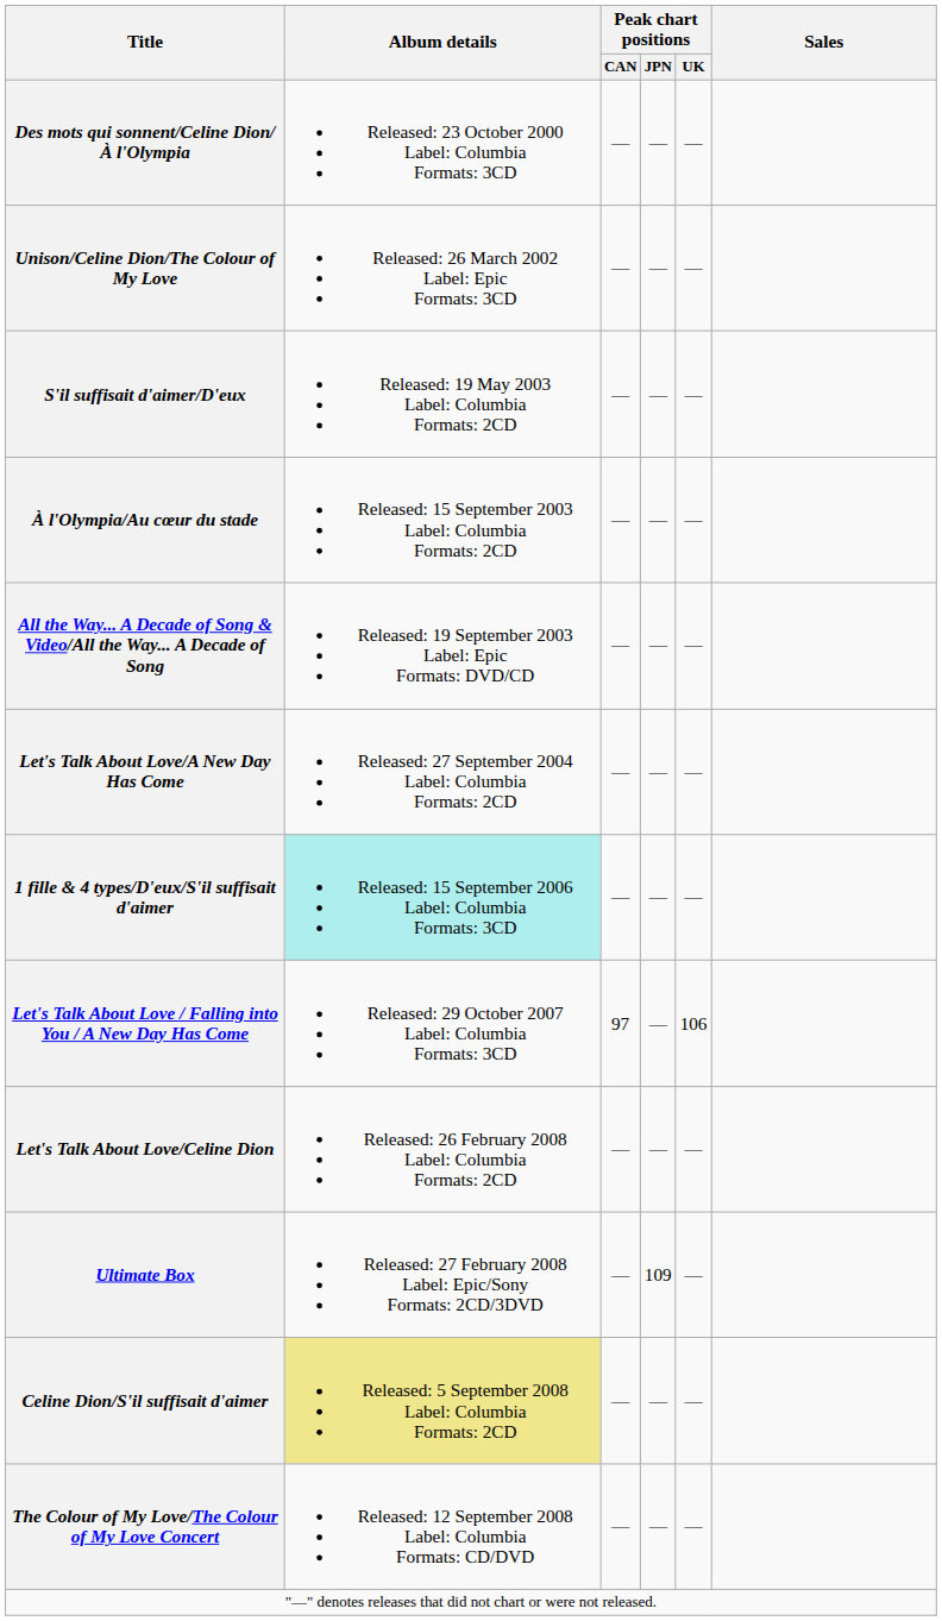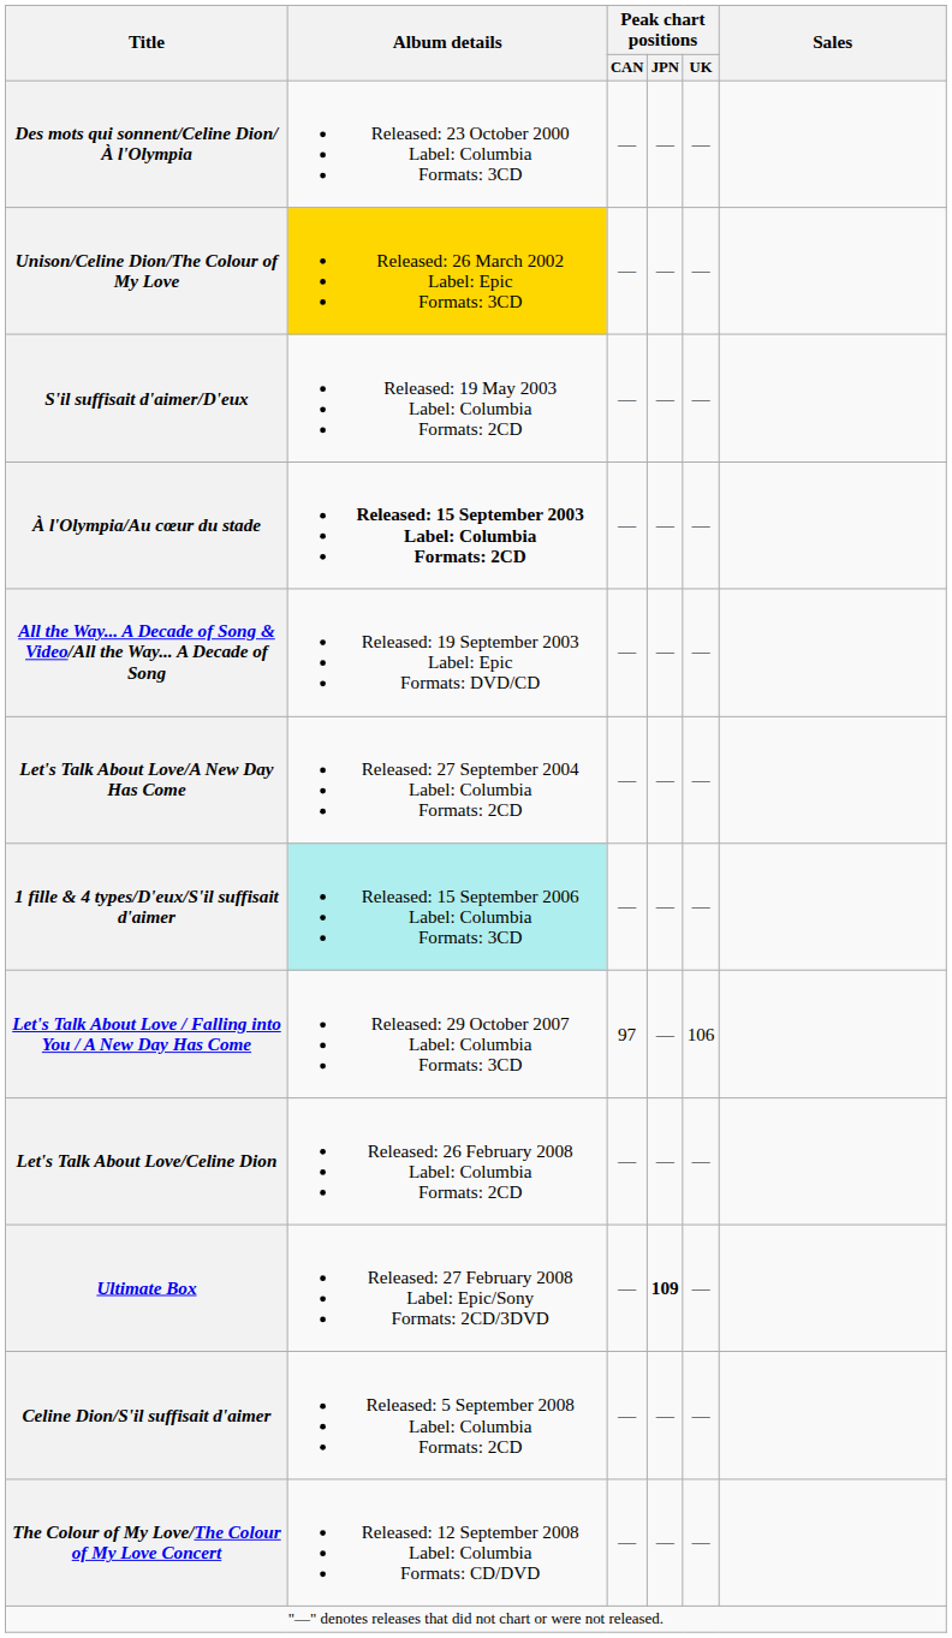Unison/Celine Dion/The Colour of My Love | Album details: no background -> gold background
À l'Olympia/Au cœur du stade | Album details: normal -> bold
Ultimate Box | Peak chart positions / JPN: normal -> bold
Celine Dion/S'il suffisait d'aimer | Album details: khaki background -> no background
